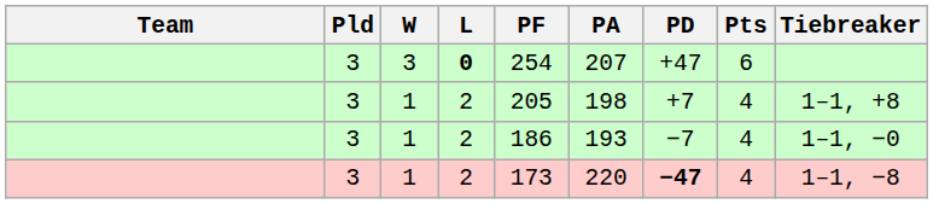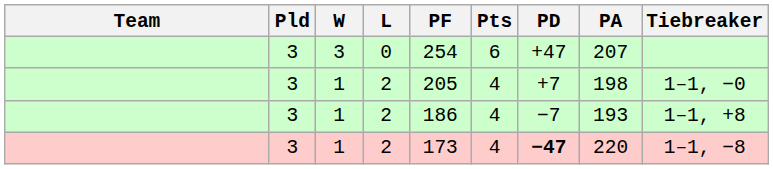columns swapped: PA <-> Pts
row 2 | L: bold -> normal
row 3 | Tiebreaker: 1–1, +8 -> 1–1, −0
row 4 | Tiebreaker: 1–1, −0 -> 1–1, +8
